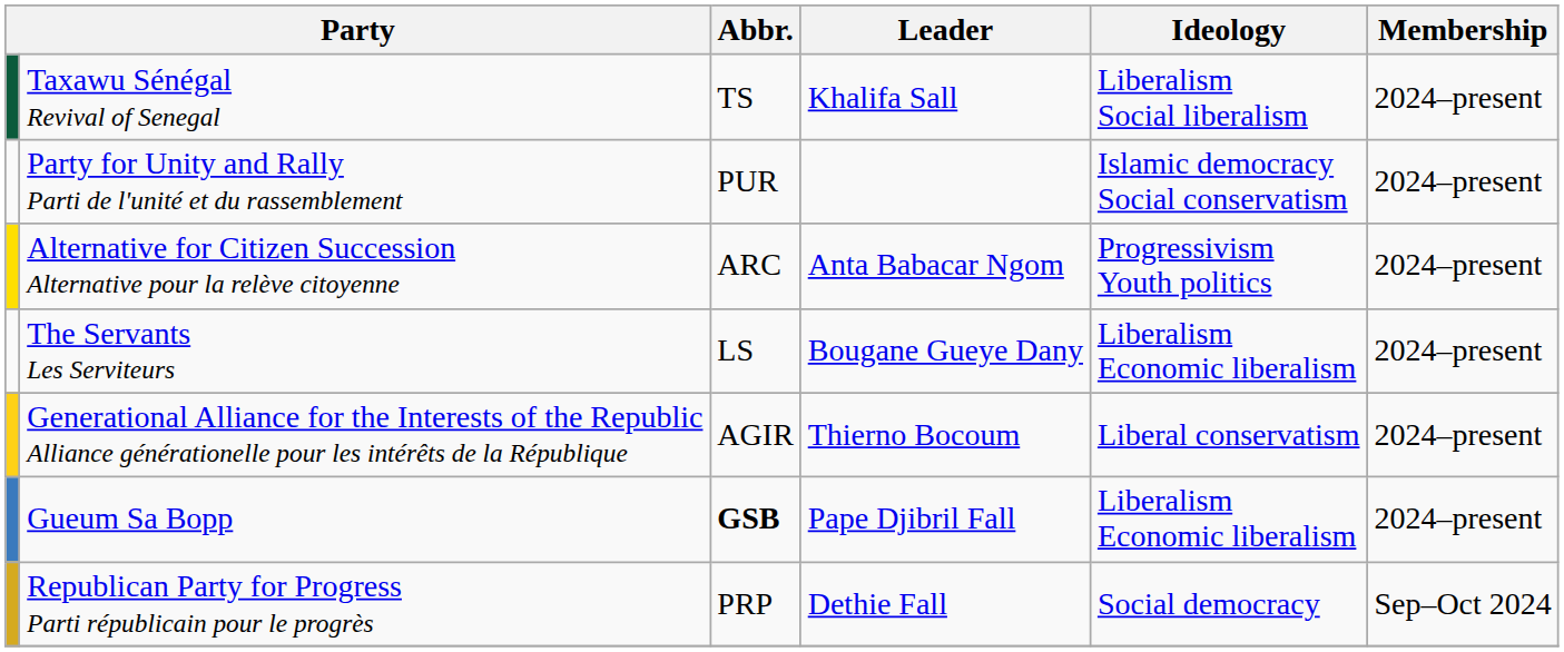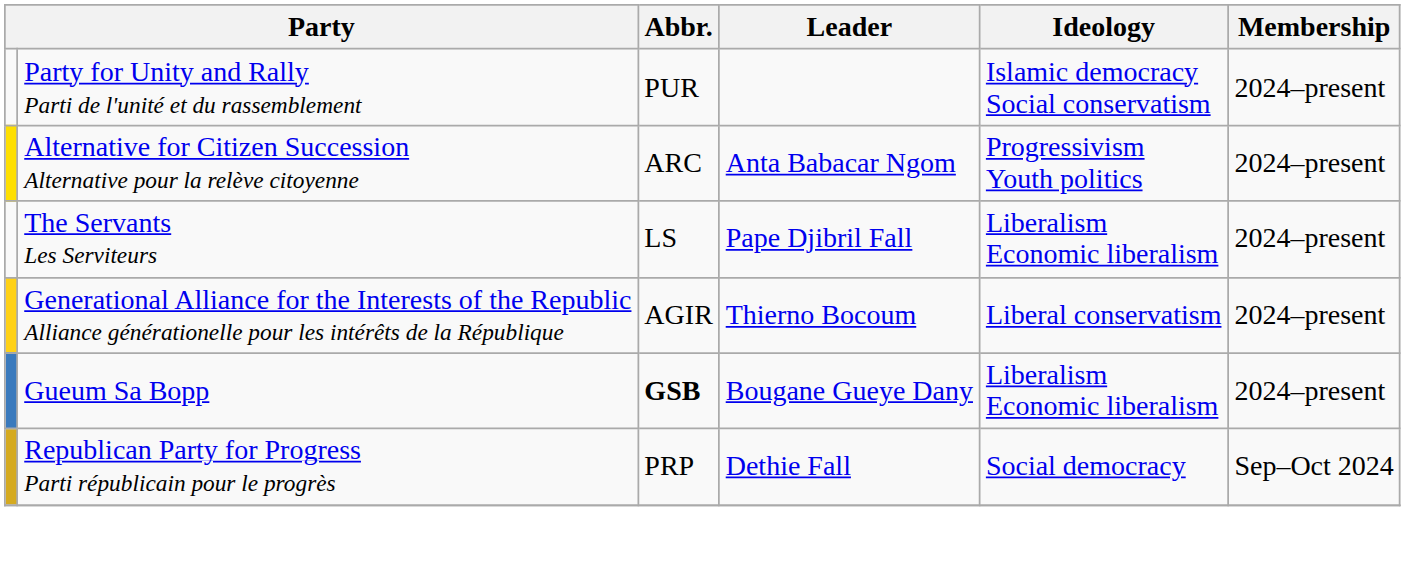- row: Taxawu Sénégal Revival of Senegal | TS | Khalifa Sall | Liberalism Social liberalism | 2024–present
The Servants Les Serviteurs | Leader: Bougane Gueye Dany -> Pape Djibril Fall
Gueum Sa Bopp | Leader: Pape Djibril Fall -> Bougane Gueye Dany
